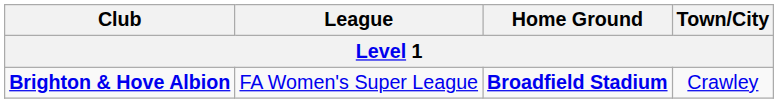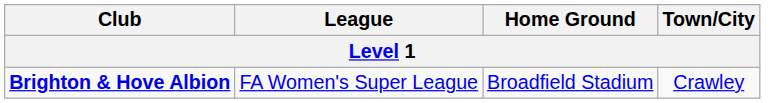Brighton & Hove Albion | Home Ground: bold -> normal
